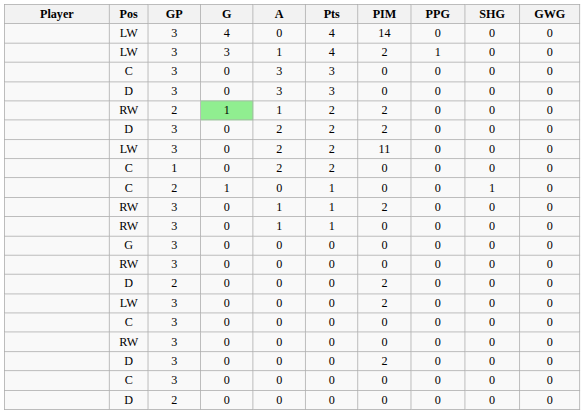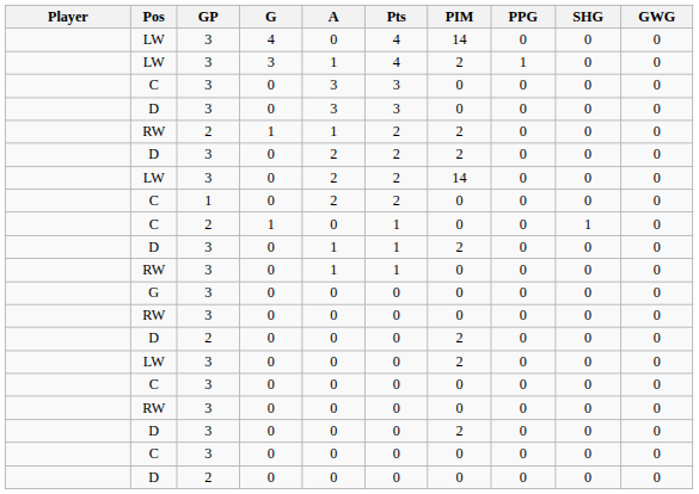row 6 | G: lightgreen background -> no background
row 8 | PIM: 11 -> 14
row 11 | Pos: RW -> D
